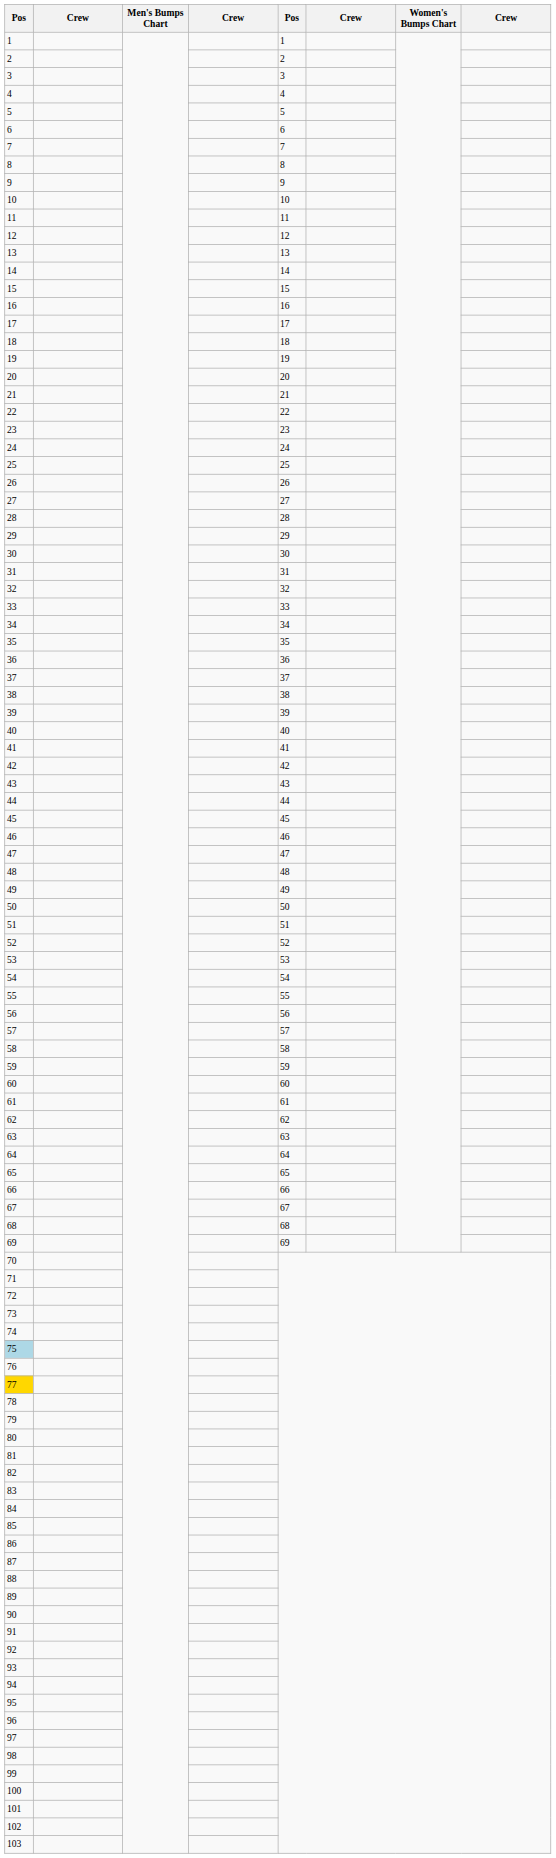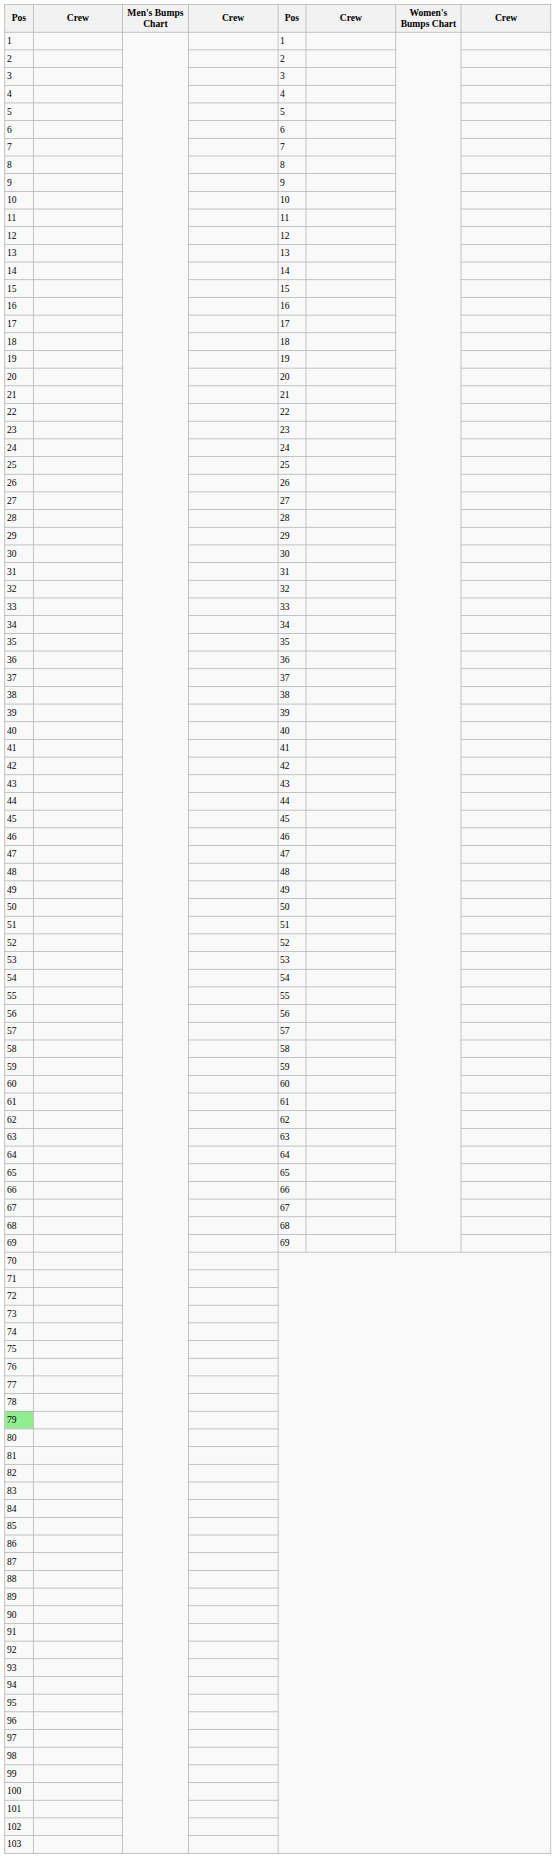75 | column 1: lightblue background -> no background
77 | column 1: gold background -> no background
79 | column 1: no background -> lightgreen background
